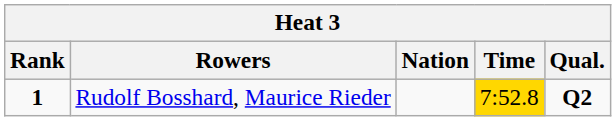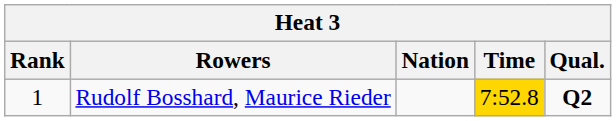Rudolf Bosshard, Maurice Rieder | Rank: bold -> normal
